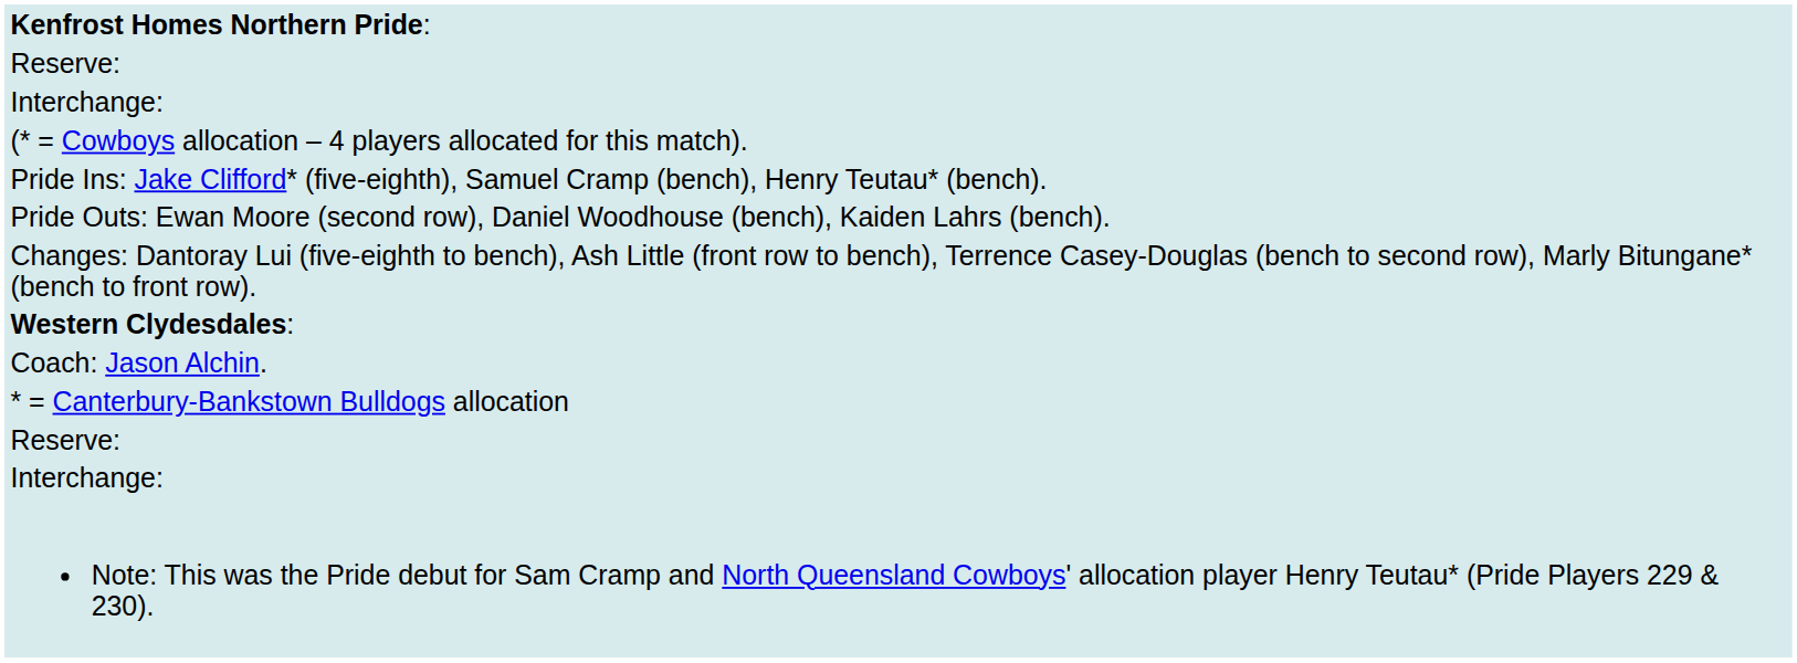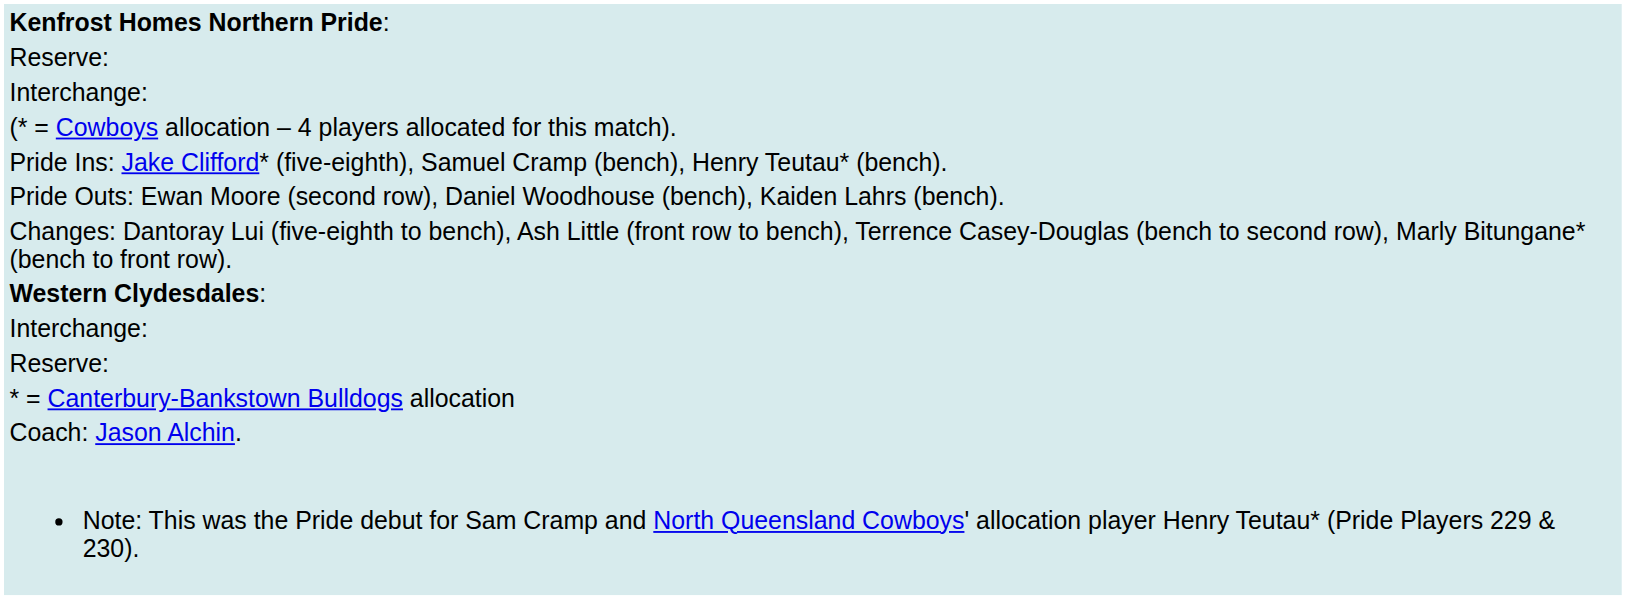row 9 | column 1: Coach: Jason Alchin. -> Interchange:
row 10 | column 1: * = Canterbury-Bankstown Bulldogs allocation -> Reserve:
row 11 | column 1: Reserve: -> * = Canterbury-Bankstown Bulldogs allocation
row 12 | column 1: Interchange: -> Coach: Jason Alchin.
